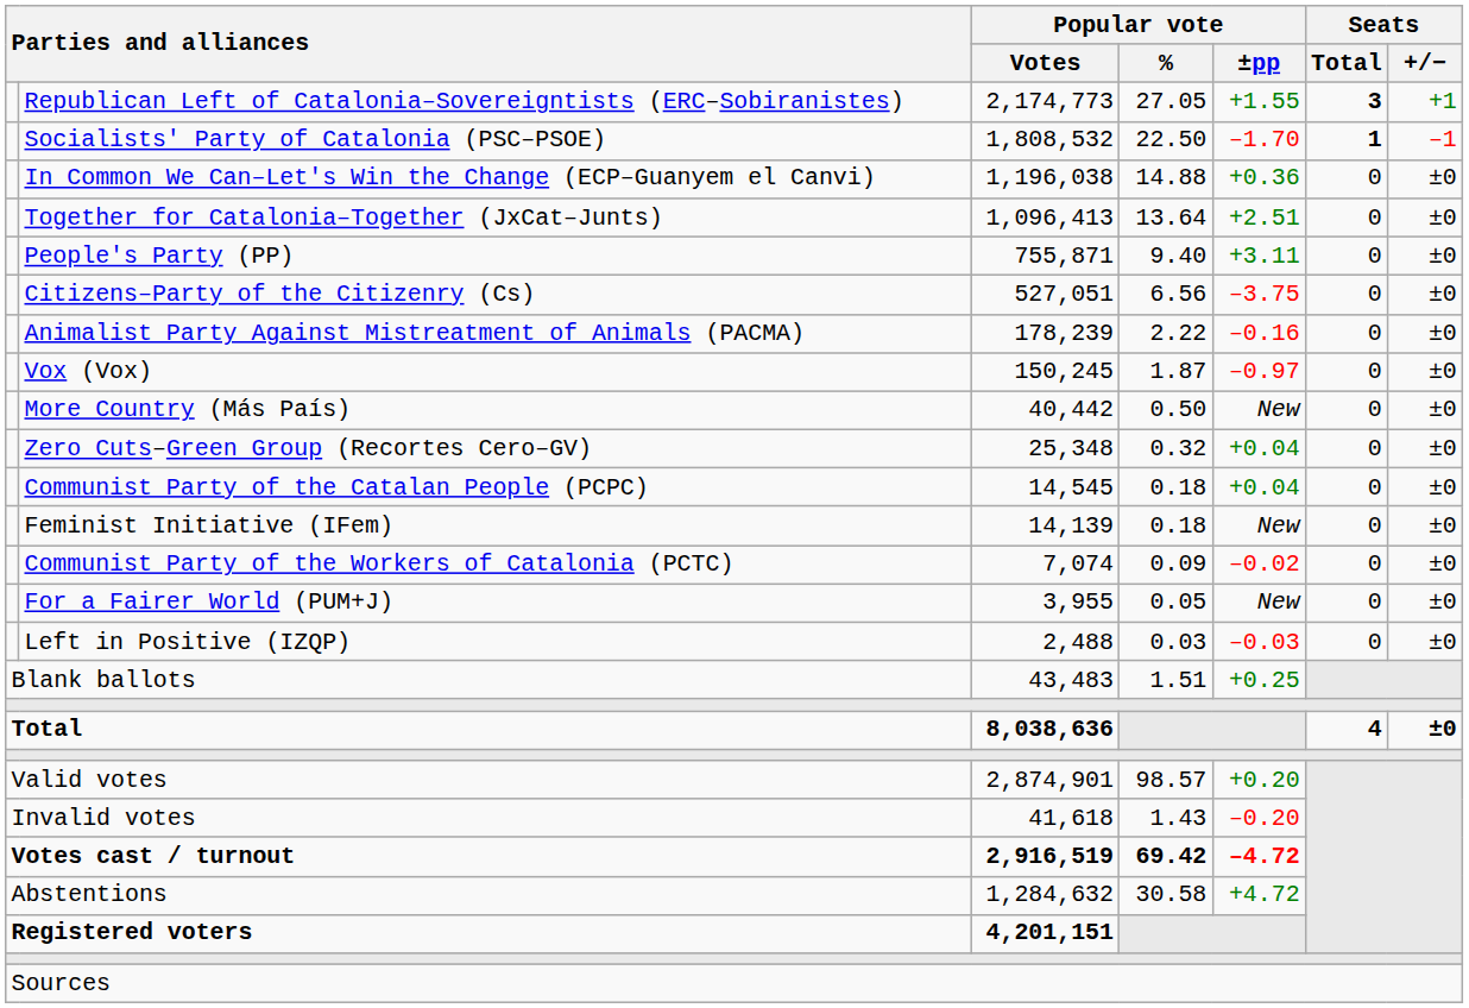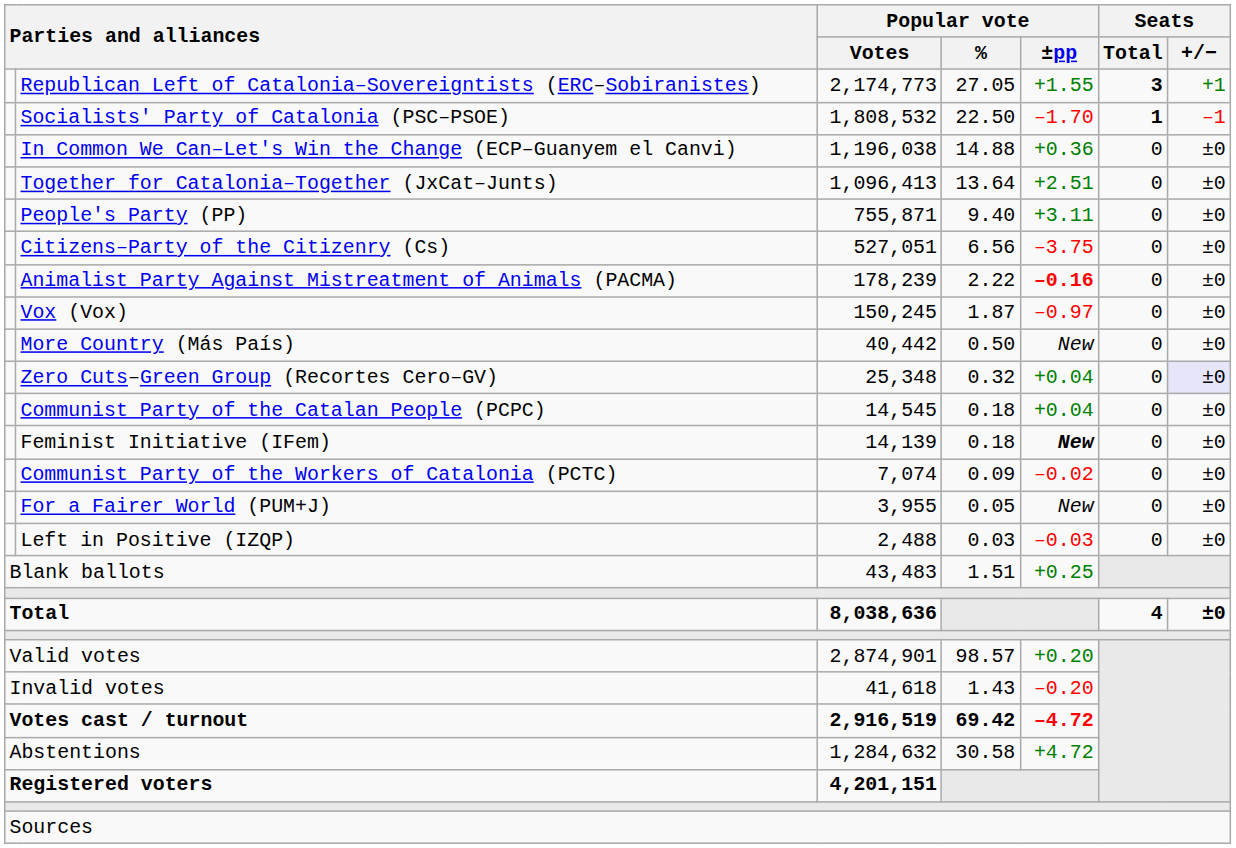Animalist Party Against Mistreatment of Animals (PACMA) | Popular vote / ±pp: normal -> bold
Zero Cuts–Green Group (Recortes Cero–GV) | Seats / +/−: no background -> lavender background
Feminist Initiative (IFem) | Popular vote / ±pp: normal -> bold
